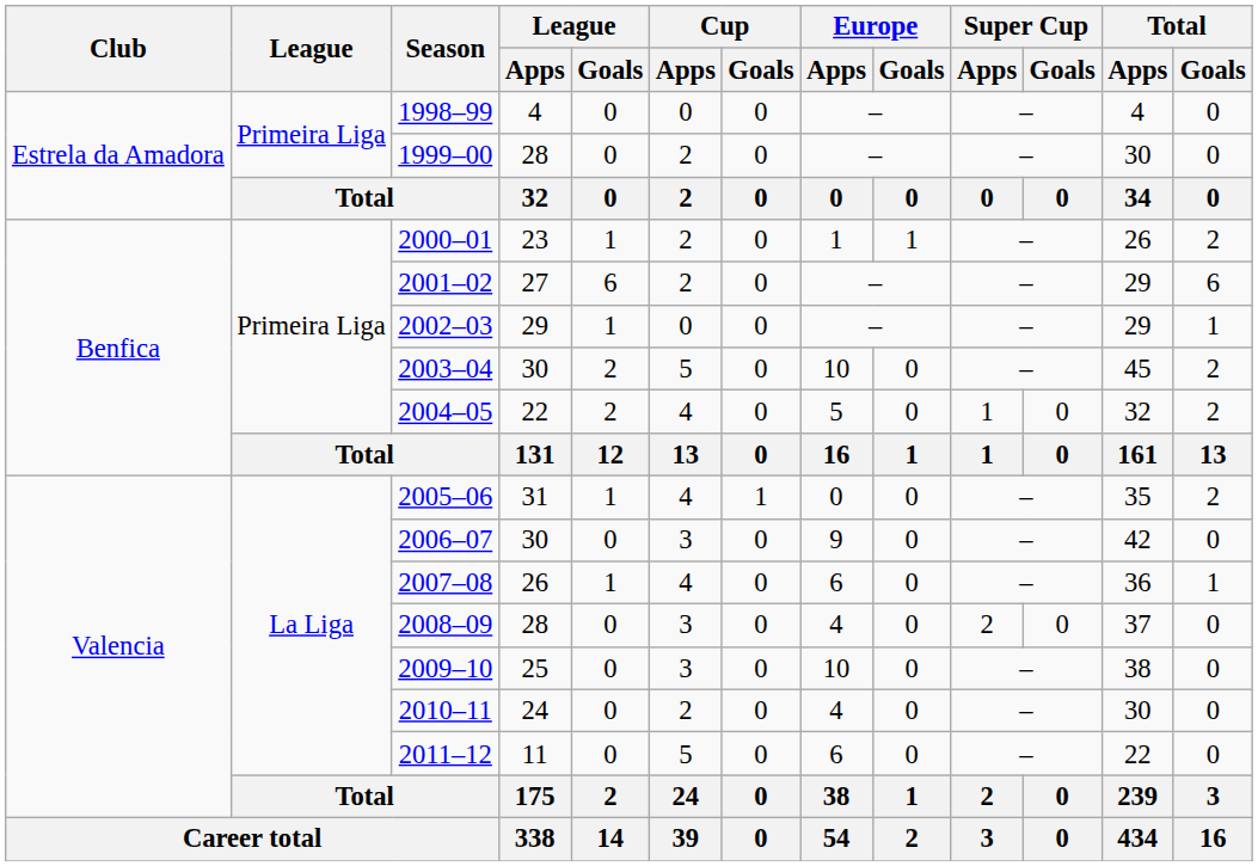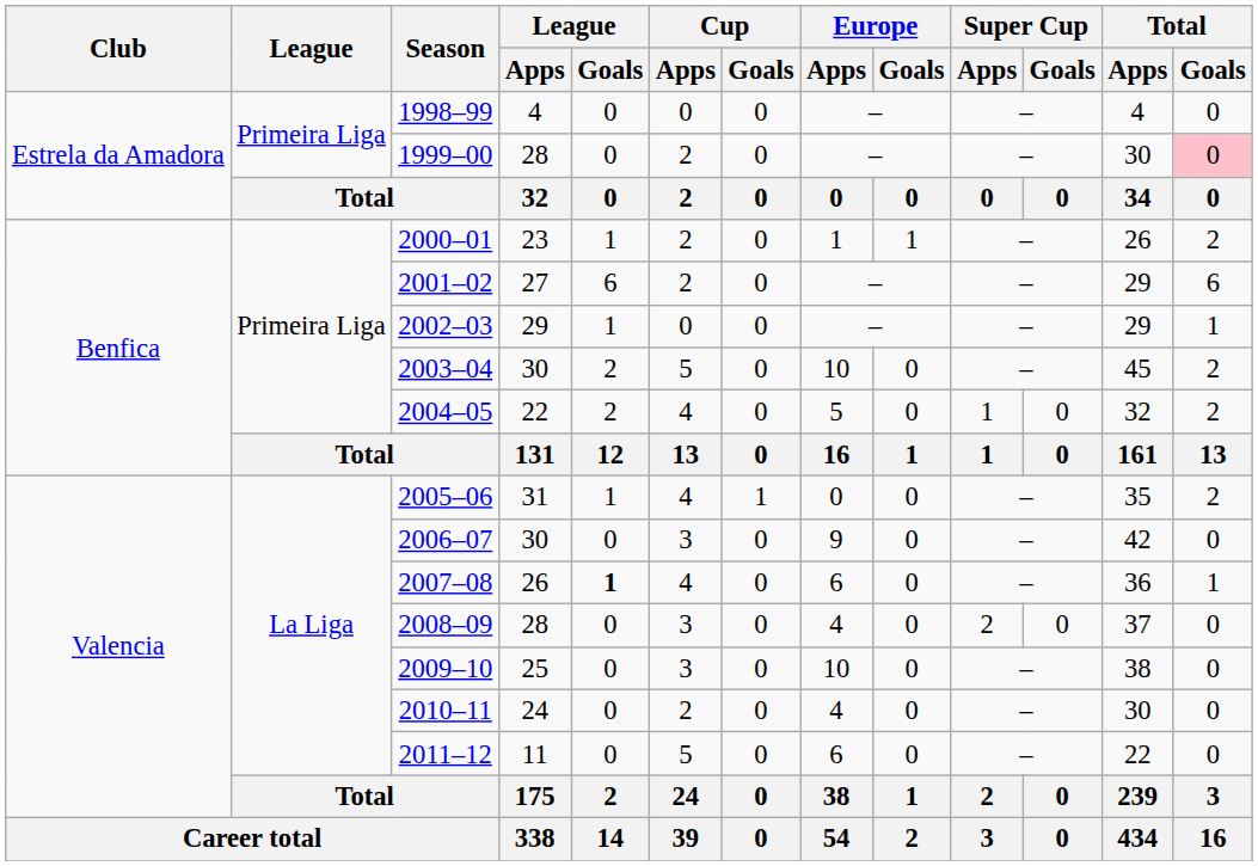1999–00 | Total / Goals: no background -> pink background
2007–08 | League / Goals: normal -> bold
